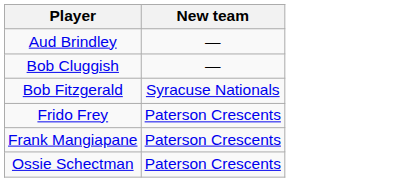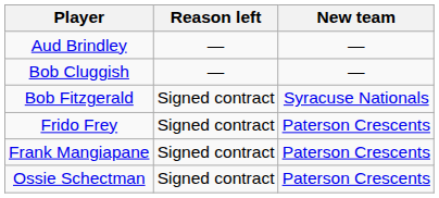+ column: Reason left | — | — | Signed contract | Signed contract | Signed contract | Signed contract
